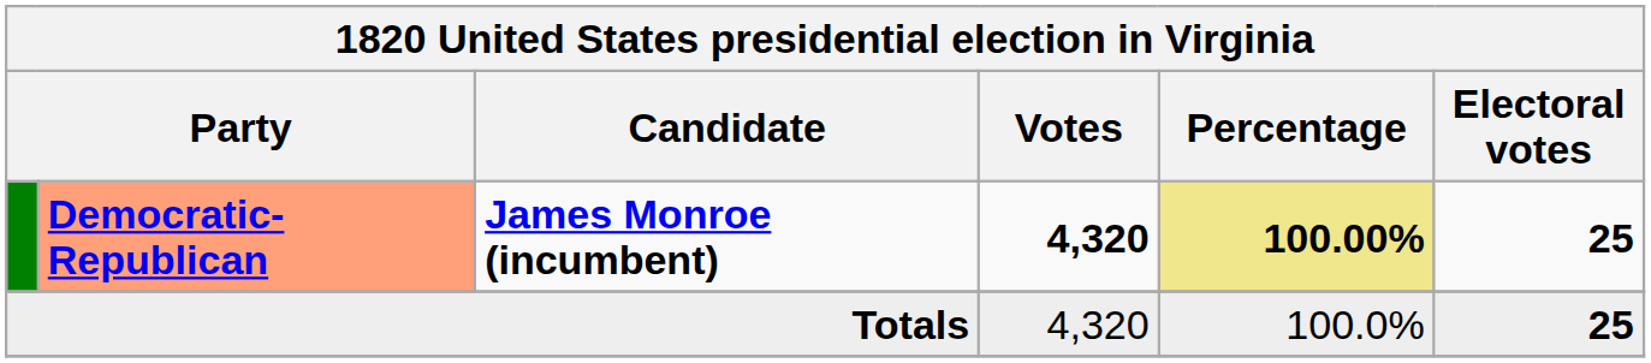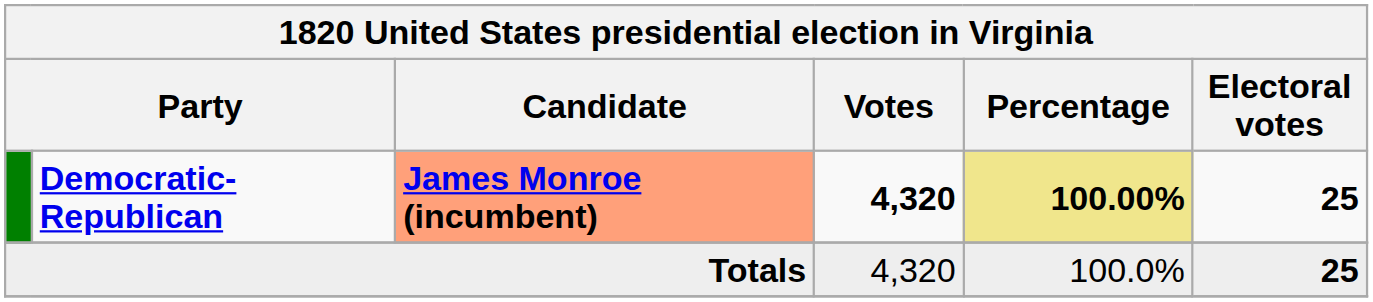row 3 | column 2: lightsalmon background -> no background
row 3 | Candidate: no background -> lightsalmon background
